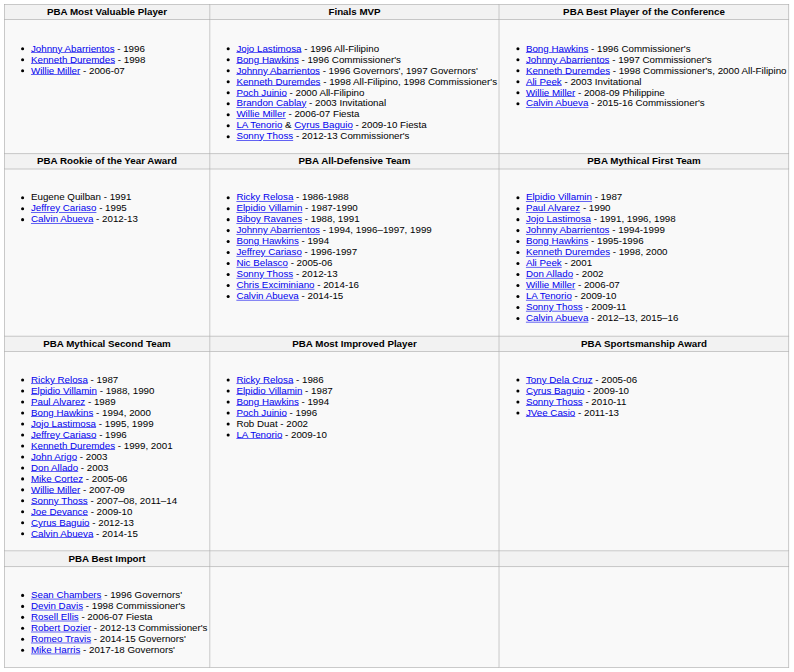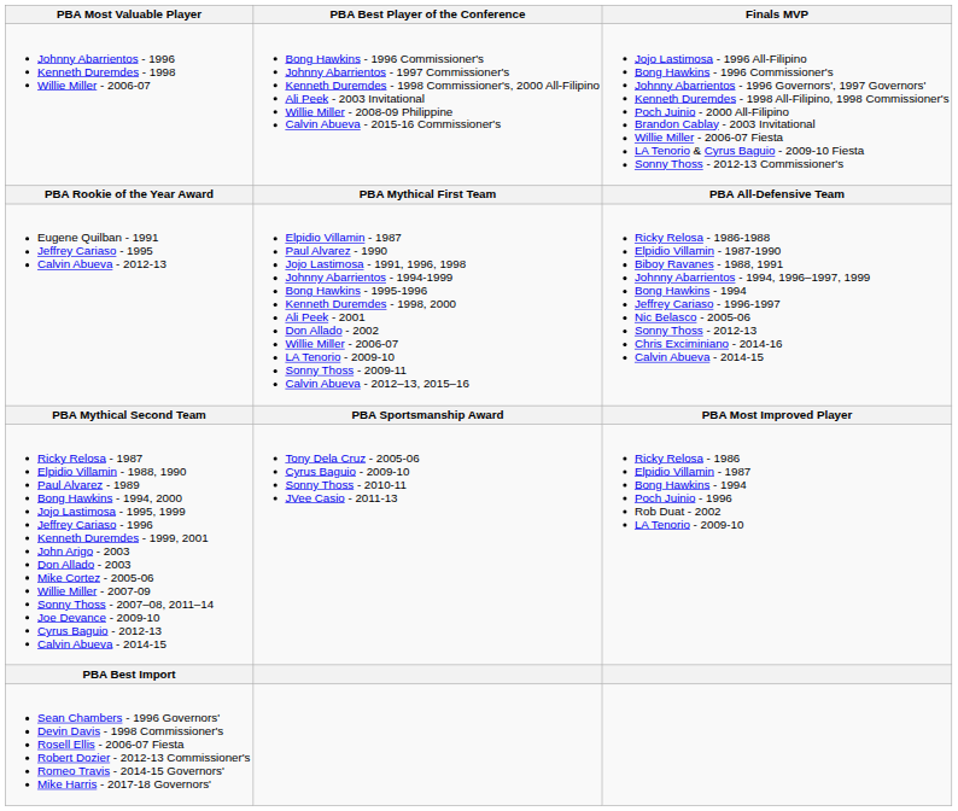columns swapped: Finals MVP <-> PBA Best Player of the Conference
